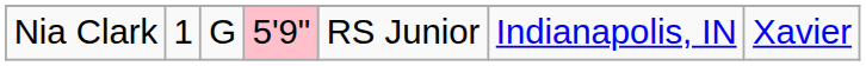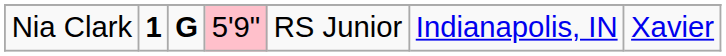Nia Clark | column 2: normal -> bold
Nia Clark | column 3: normal -> bold
